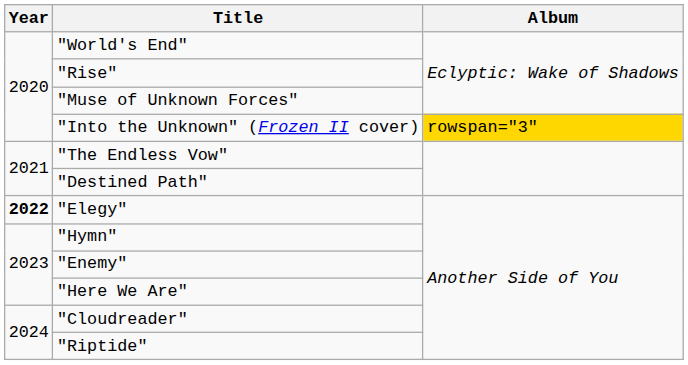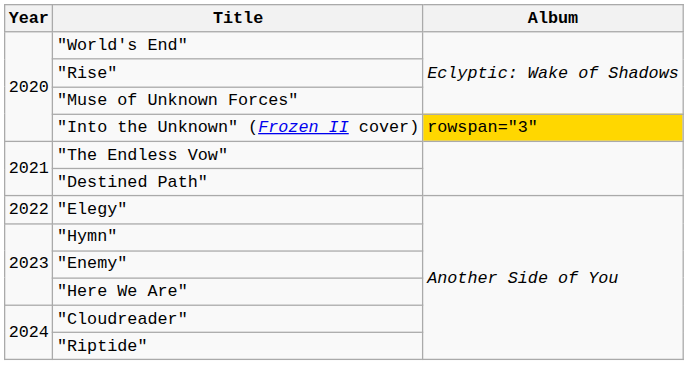"Elegy" | Year: bold -> normal
